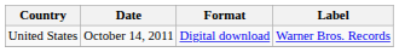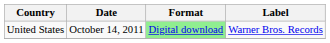United States | Format: no background -> lightgreen background
